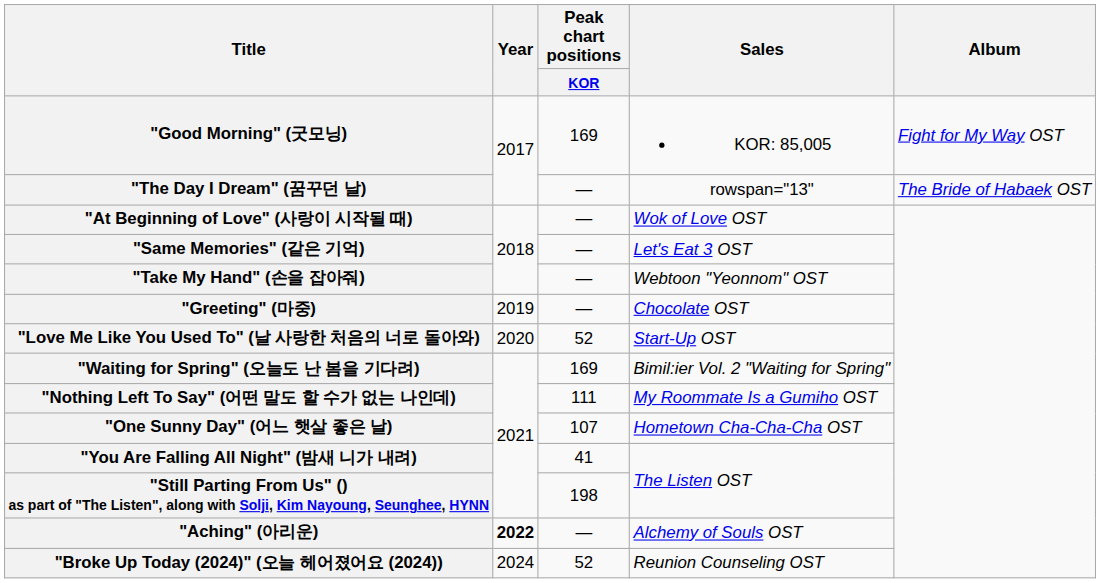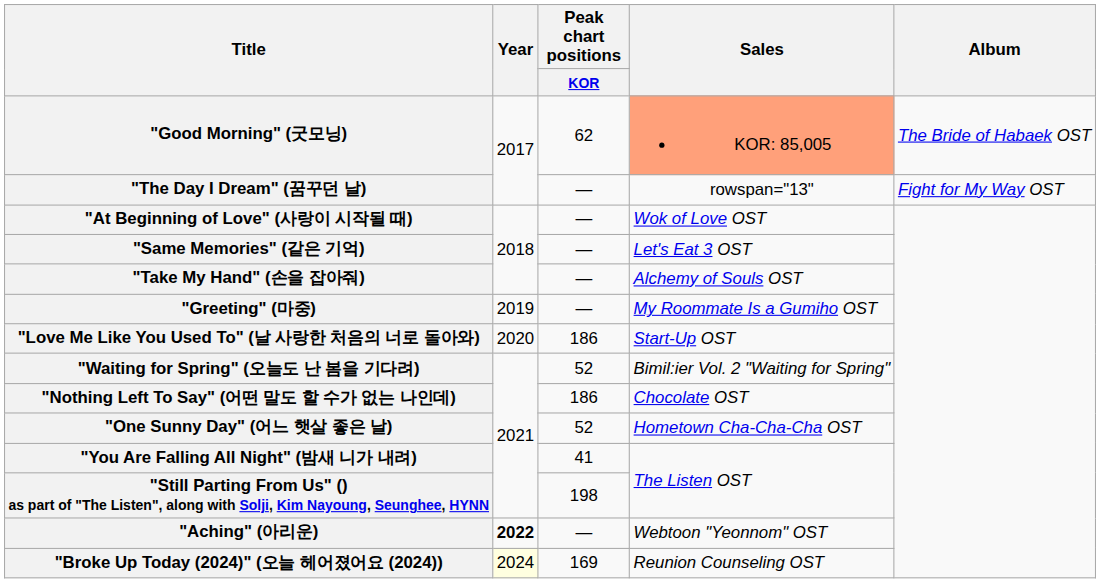"Good Morning" (굿모닝) | Peak chart positions / KOR: 169 -> 62
"Good Morning" (굿모닝) | Sales: no background -> lightsalmon background
"Good Morning" (굿모닝) | Album: Fight for My Way OST -> The Bride of Habaek OST
"The Day I Dream" (꿈꾸던 날) | Album: The Bride of Habaek OST -> Fight for My Way OST
"Take My Hand" (손을 잡아줘) | Sales: Webtoon "Yeonnom" OST -> Alchemy of Souls OST
"Greeting" (마중) | Sales: Chocolate OST -> My Roommate Is a Gumiho OST
"Love Me Like You Used To" (날 사랑한 처음의 너로 돌아와) | Peak chart positions / KOR: 52 -> 186
"Waiting for Spring" (오늘도 난 봄을 기다려) | Peak chart positions / KOR: 169 -> 52
"Nothing Left To Say" (어떤 말도 할 수가 없는 나인데) | Peak chart positions / KOR: 111 -> 186
"Nothing Left To Say" (어떤 말도 할 수가 없는 나인데) | Sales: My Roommate Is a Gumiho OST -> Chocolate OST
"One Sunny Day" (어느 햇살 좋은 날) | Peak chart positions / KOR: 107 -> 52
"Aching" (아리운) | Sales: Alchemy of Souls OST -> Webtoon "Yeonnom" OST
"Broke Up Today (2024)" (오늘 헤어졌어요 (2024)) | Year: no background -> lightyellow background
"Broke Up Today (2024)" (오늘 헤어졌어요 (2024)) | Peak chart positions / KOR: 52 -> 169
